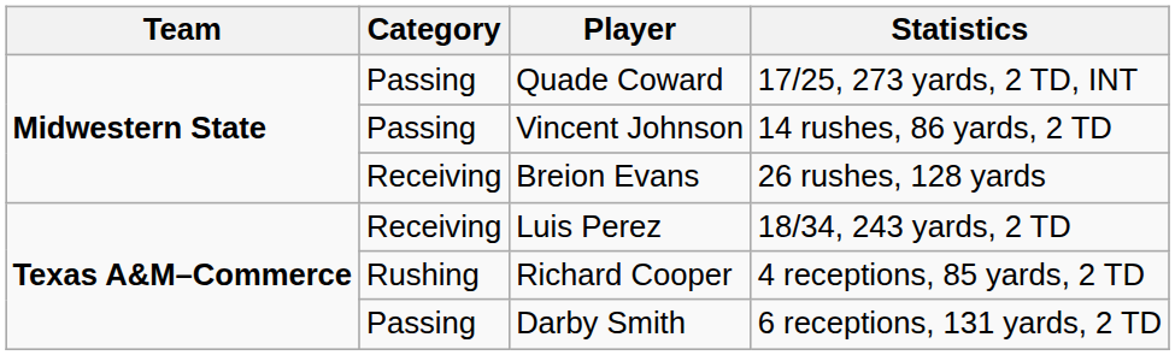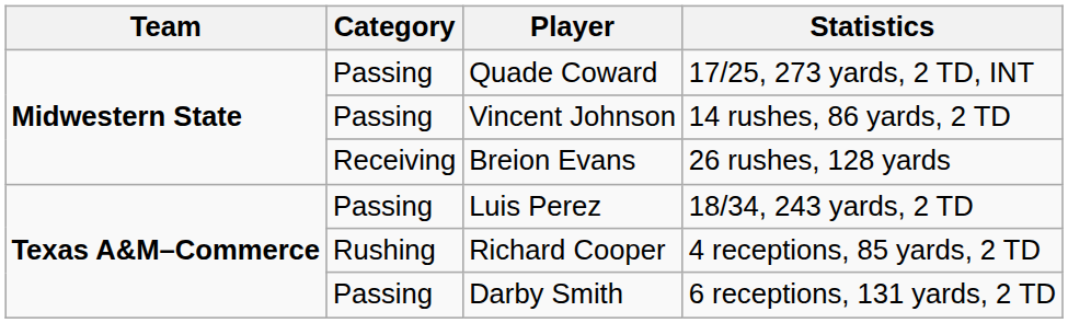Luis Perez | Category: Receiving -> Passing
